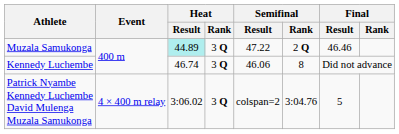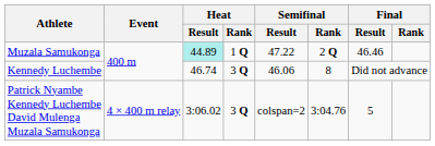Muzala Samukonga | Heat / Rank: 3 Q -> 1 Q
